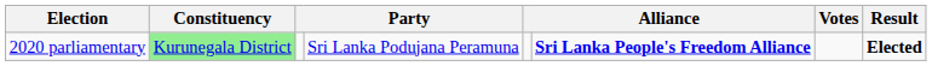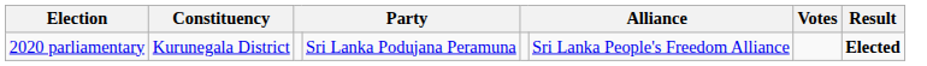2020 parliamentary | Constituency: lightgreen background -> no background
2020 parliamentary | column 6: bold -> normal
